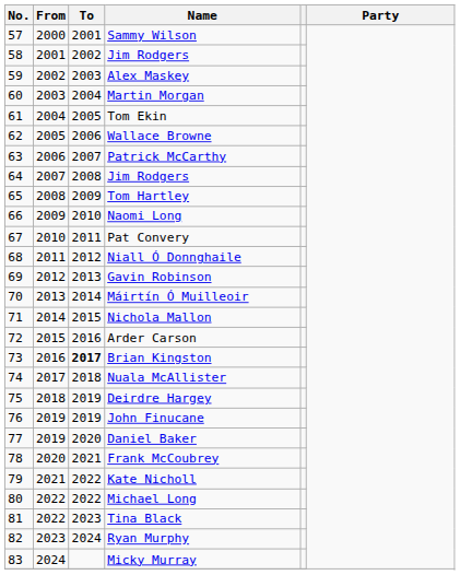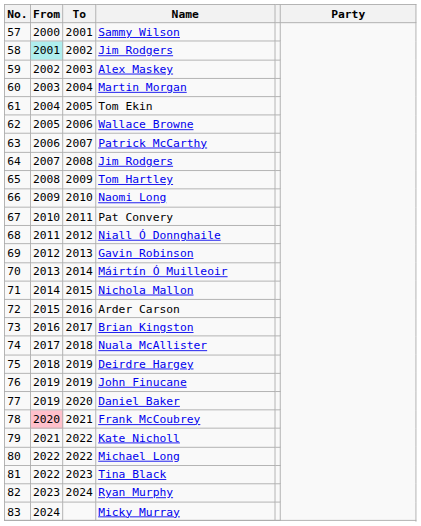58 / Jim Rodgers | From: no background -> paleturquoise background
Brian Kingston | To: bold -> normal
Frank McCoubrey | From: no background -> pink background
